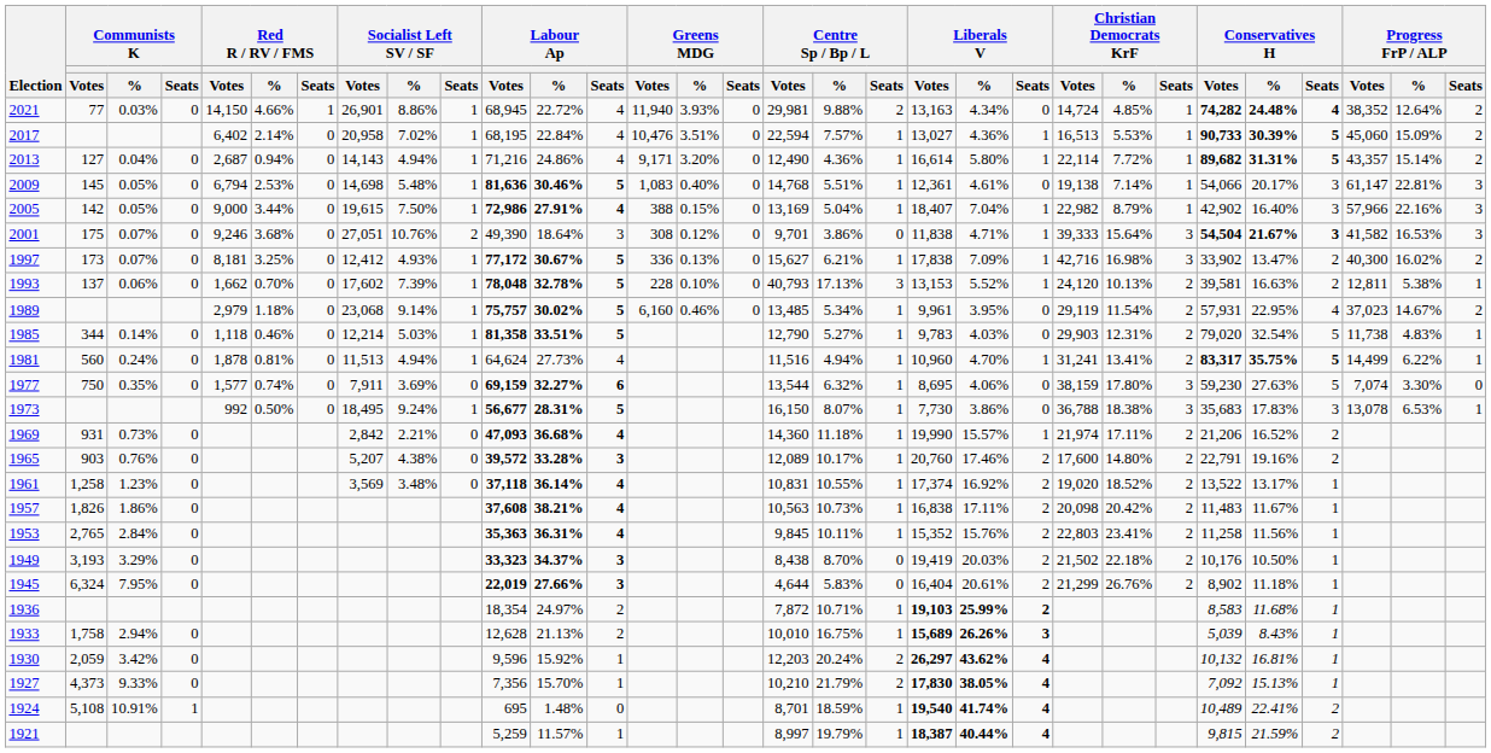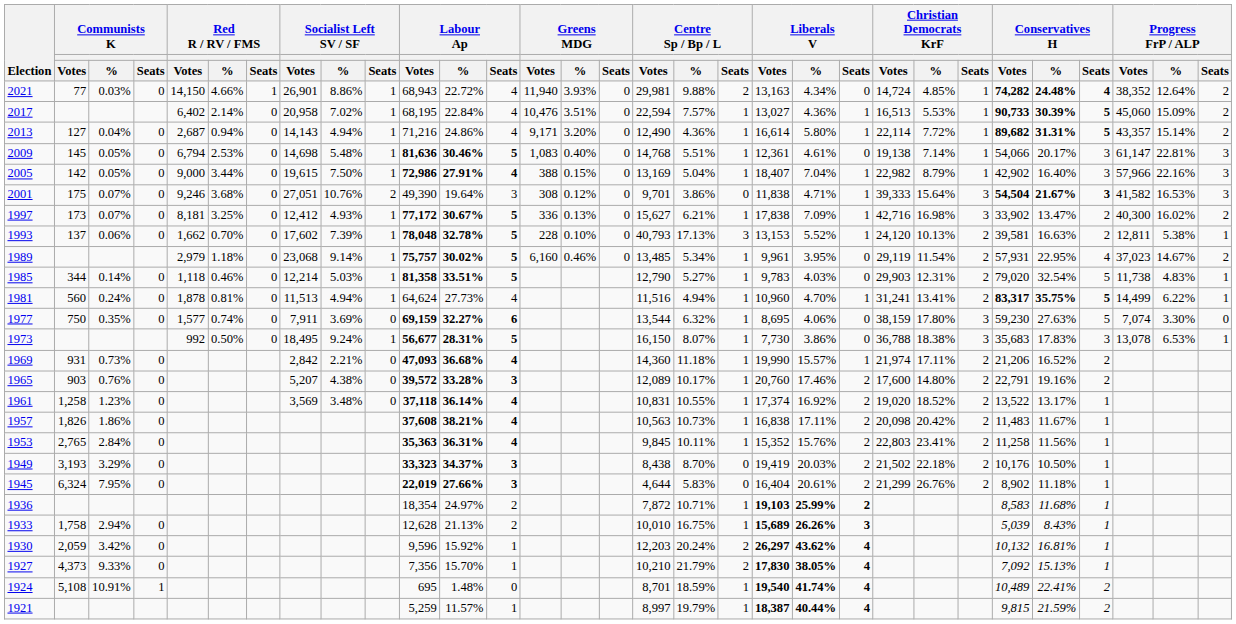2021 | Labour Ap / Votes: 68,945 -> 68,943
2001 | Labour Ap / %: 18.64% -> 19.64%
